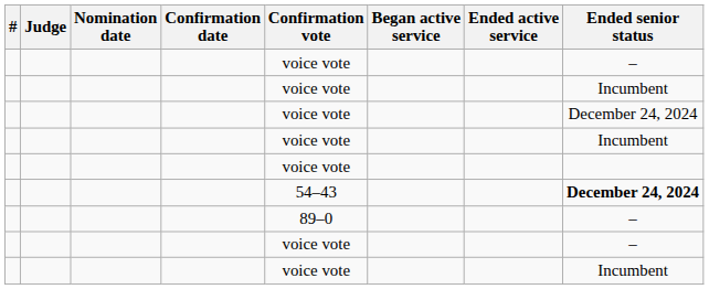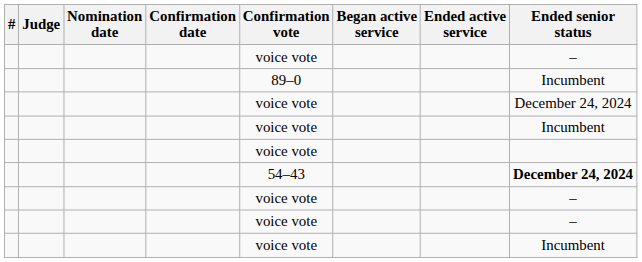row 3 | Confirmation vote: voice vote -> 89–0
row 8 | Confirmation vote: 89–0 -> voice vote
